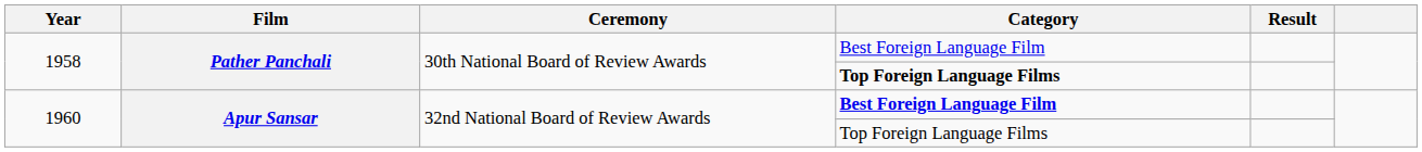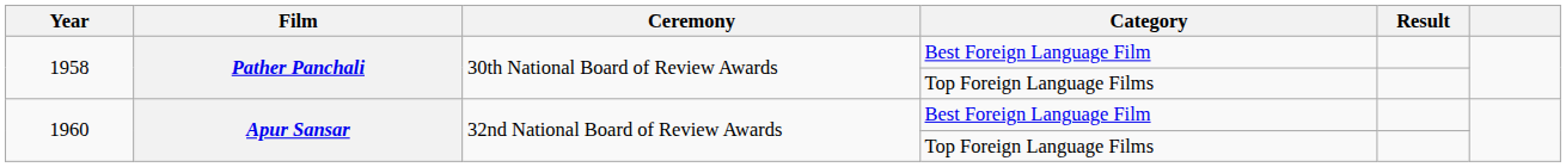1958 / Top Foreign Language Films | Category: bold -> normal
1960 / Best Foreign Language Film | Category: bold -> normal
